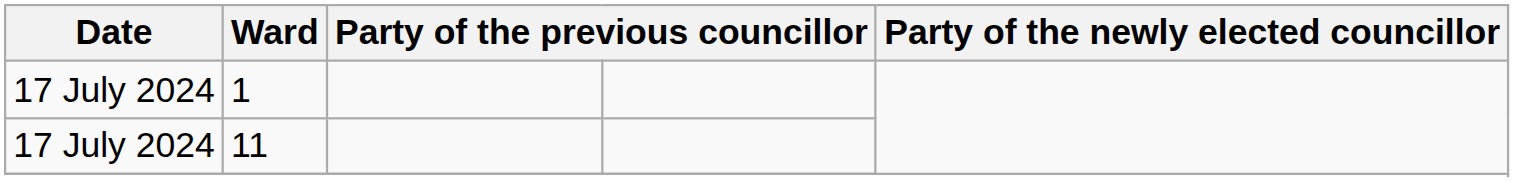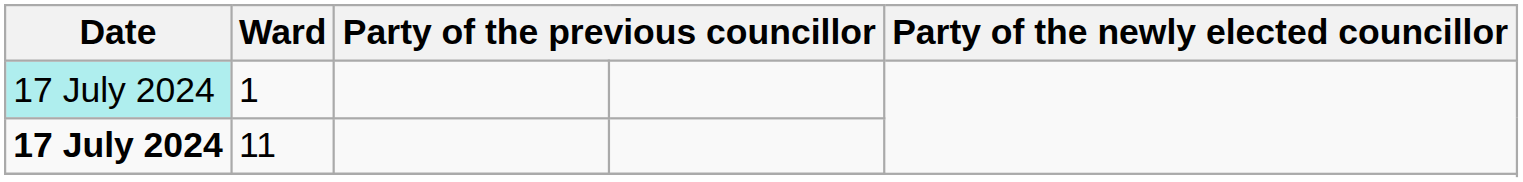1 | Date: no background -> paleturquoise background
11 | Date: normal -> bold
